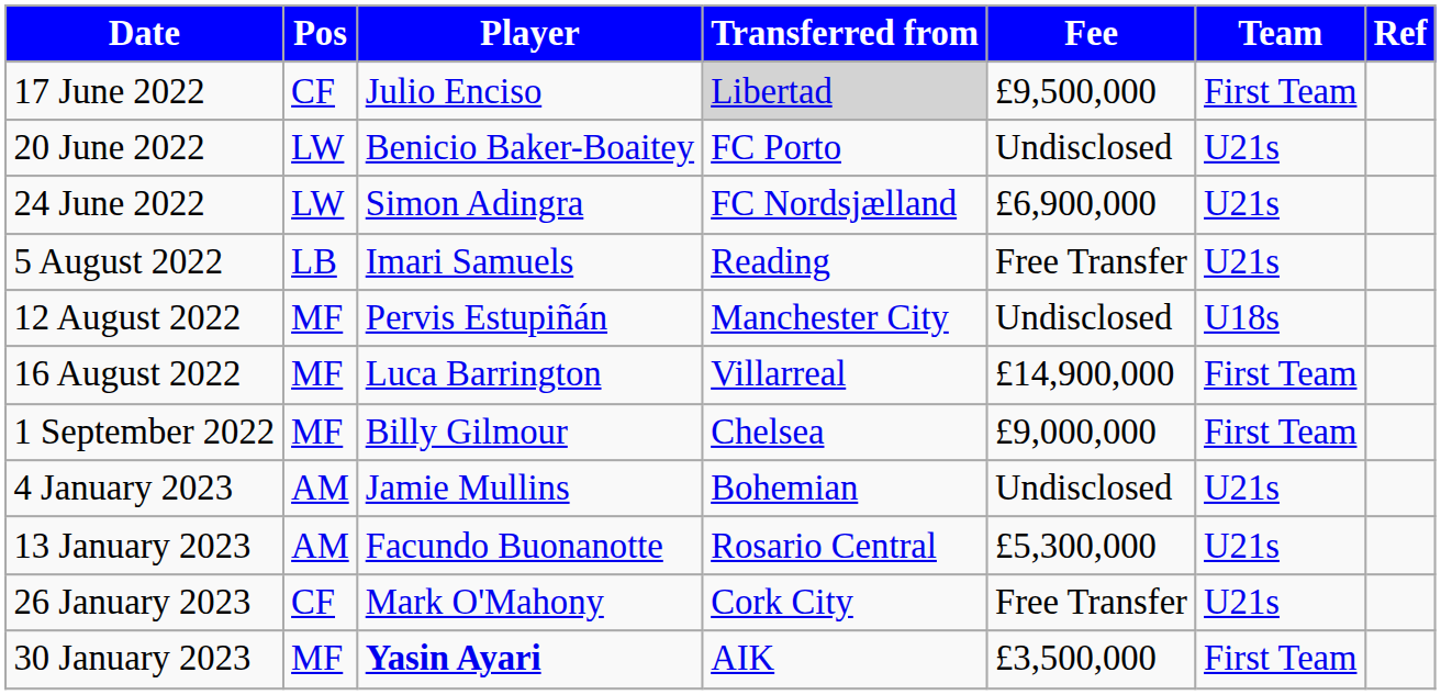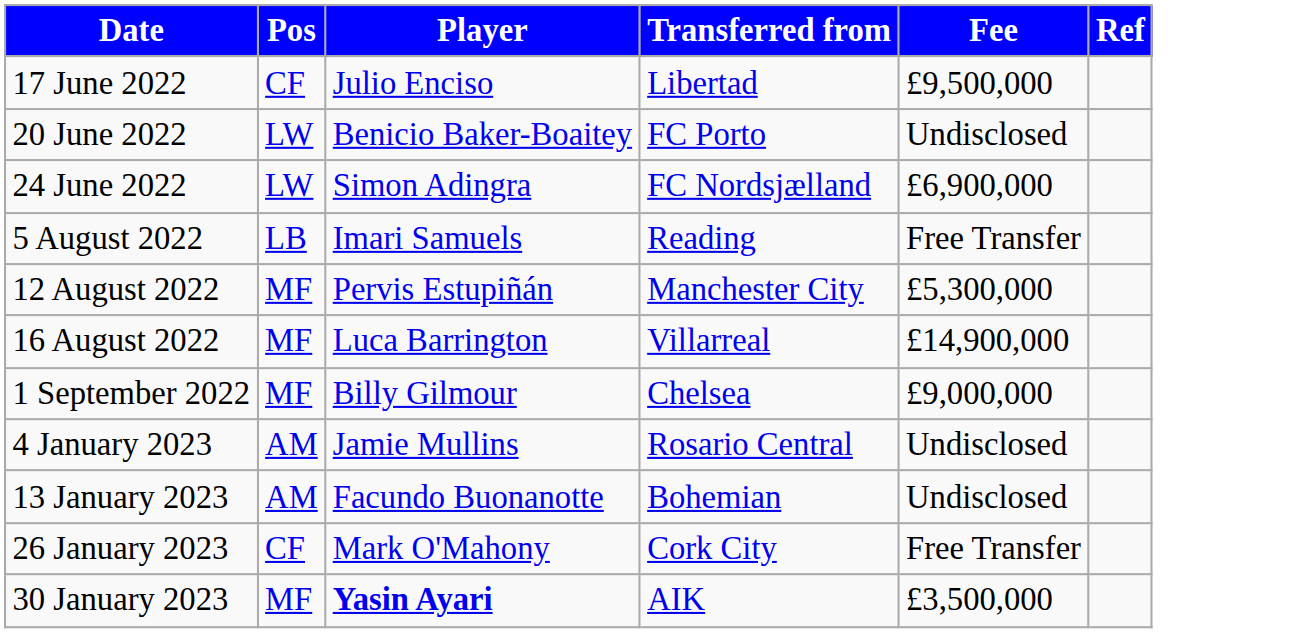- column: Team | First Team | U21s | U21s | U21s | U18s | First Team | First Team | U21s | U21s | U21s | First Team
17 June 2022 | Transferred from: lightgrey background -> no background
12 August 2022 | Fee: Undisclosed -> £5,300,000
4 January 2023 | Transferred from: Bohemian -> Rosario Central
13 January 2023 | Transferred from: Rosario Central -> Bohemian
13 January 2023 | Fee: £5,300,000 -> Undisclosed
